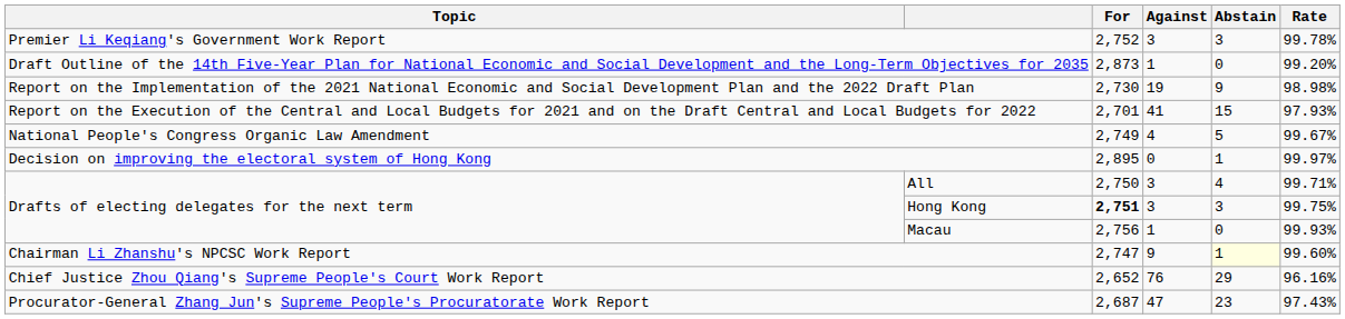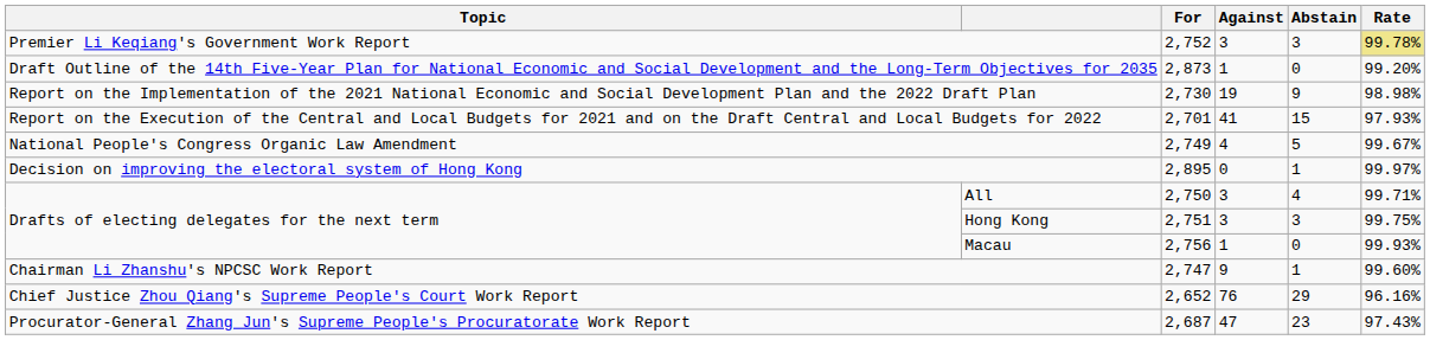Premier Li Keqiang's Government Work Report | Rate: no background -> khaki background
Hong Kong | For: bold -> normal
Chairman Li Zhanshu's NPCSC Work Report | Abstain: lightyellow background -> no background
